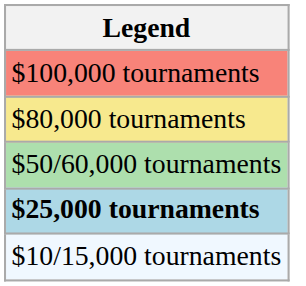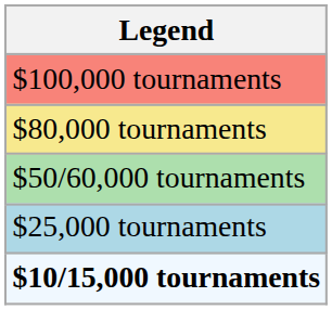row 5 | column 1: bold -> normal
row 6 | column 1: normal -> bold
